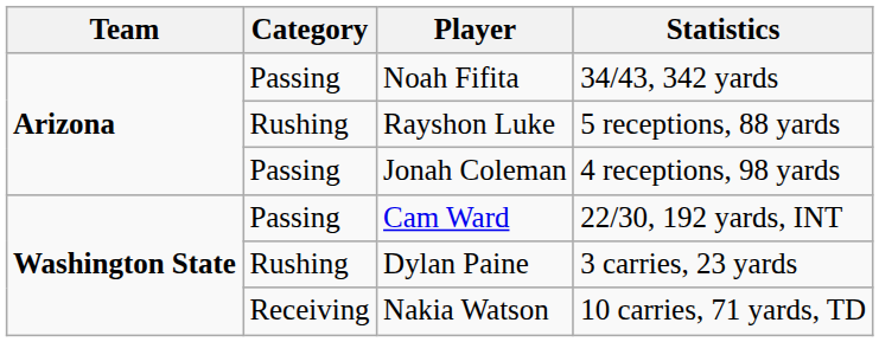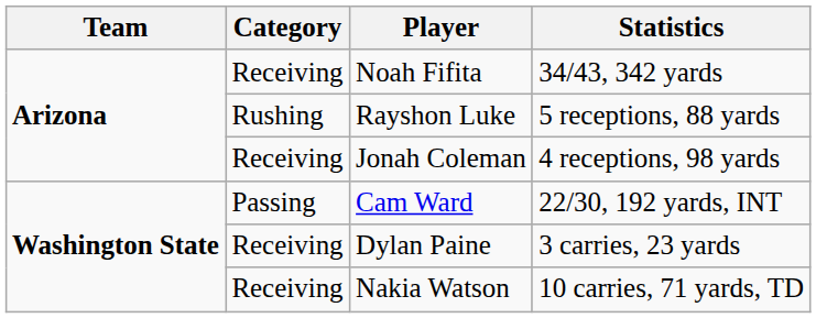Noah Fifita | Category: Passing -> Receiving
Jonah Coleman | Category: Passing -> Receiving
Dylan Paine | Category: Rushing -> Receiving
